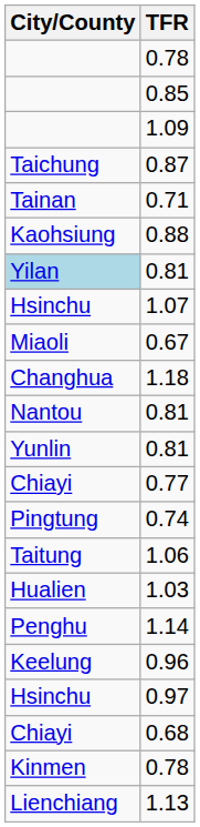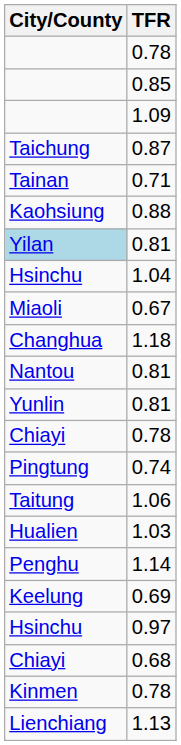row 9 | TFR: 1.07 -> 1.04
row 14 | TFR: 0.77 -> 0.78
row 19 | TFR: 0.96 -> 0.69
